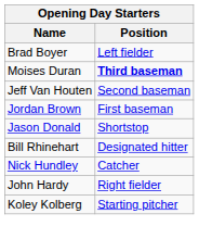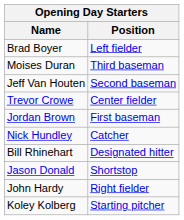Moises Duran | Position: bold -> normal
+ row: Trevor Crowe | Center fielder
rows swapped: Nick Hundley <-> Jason Donald
